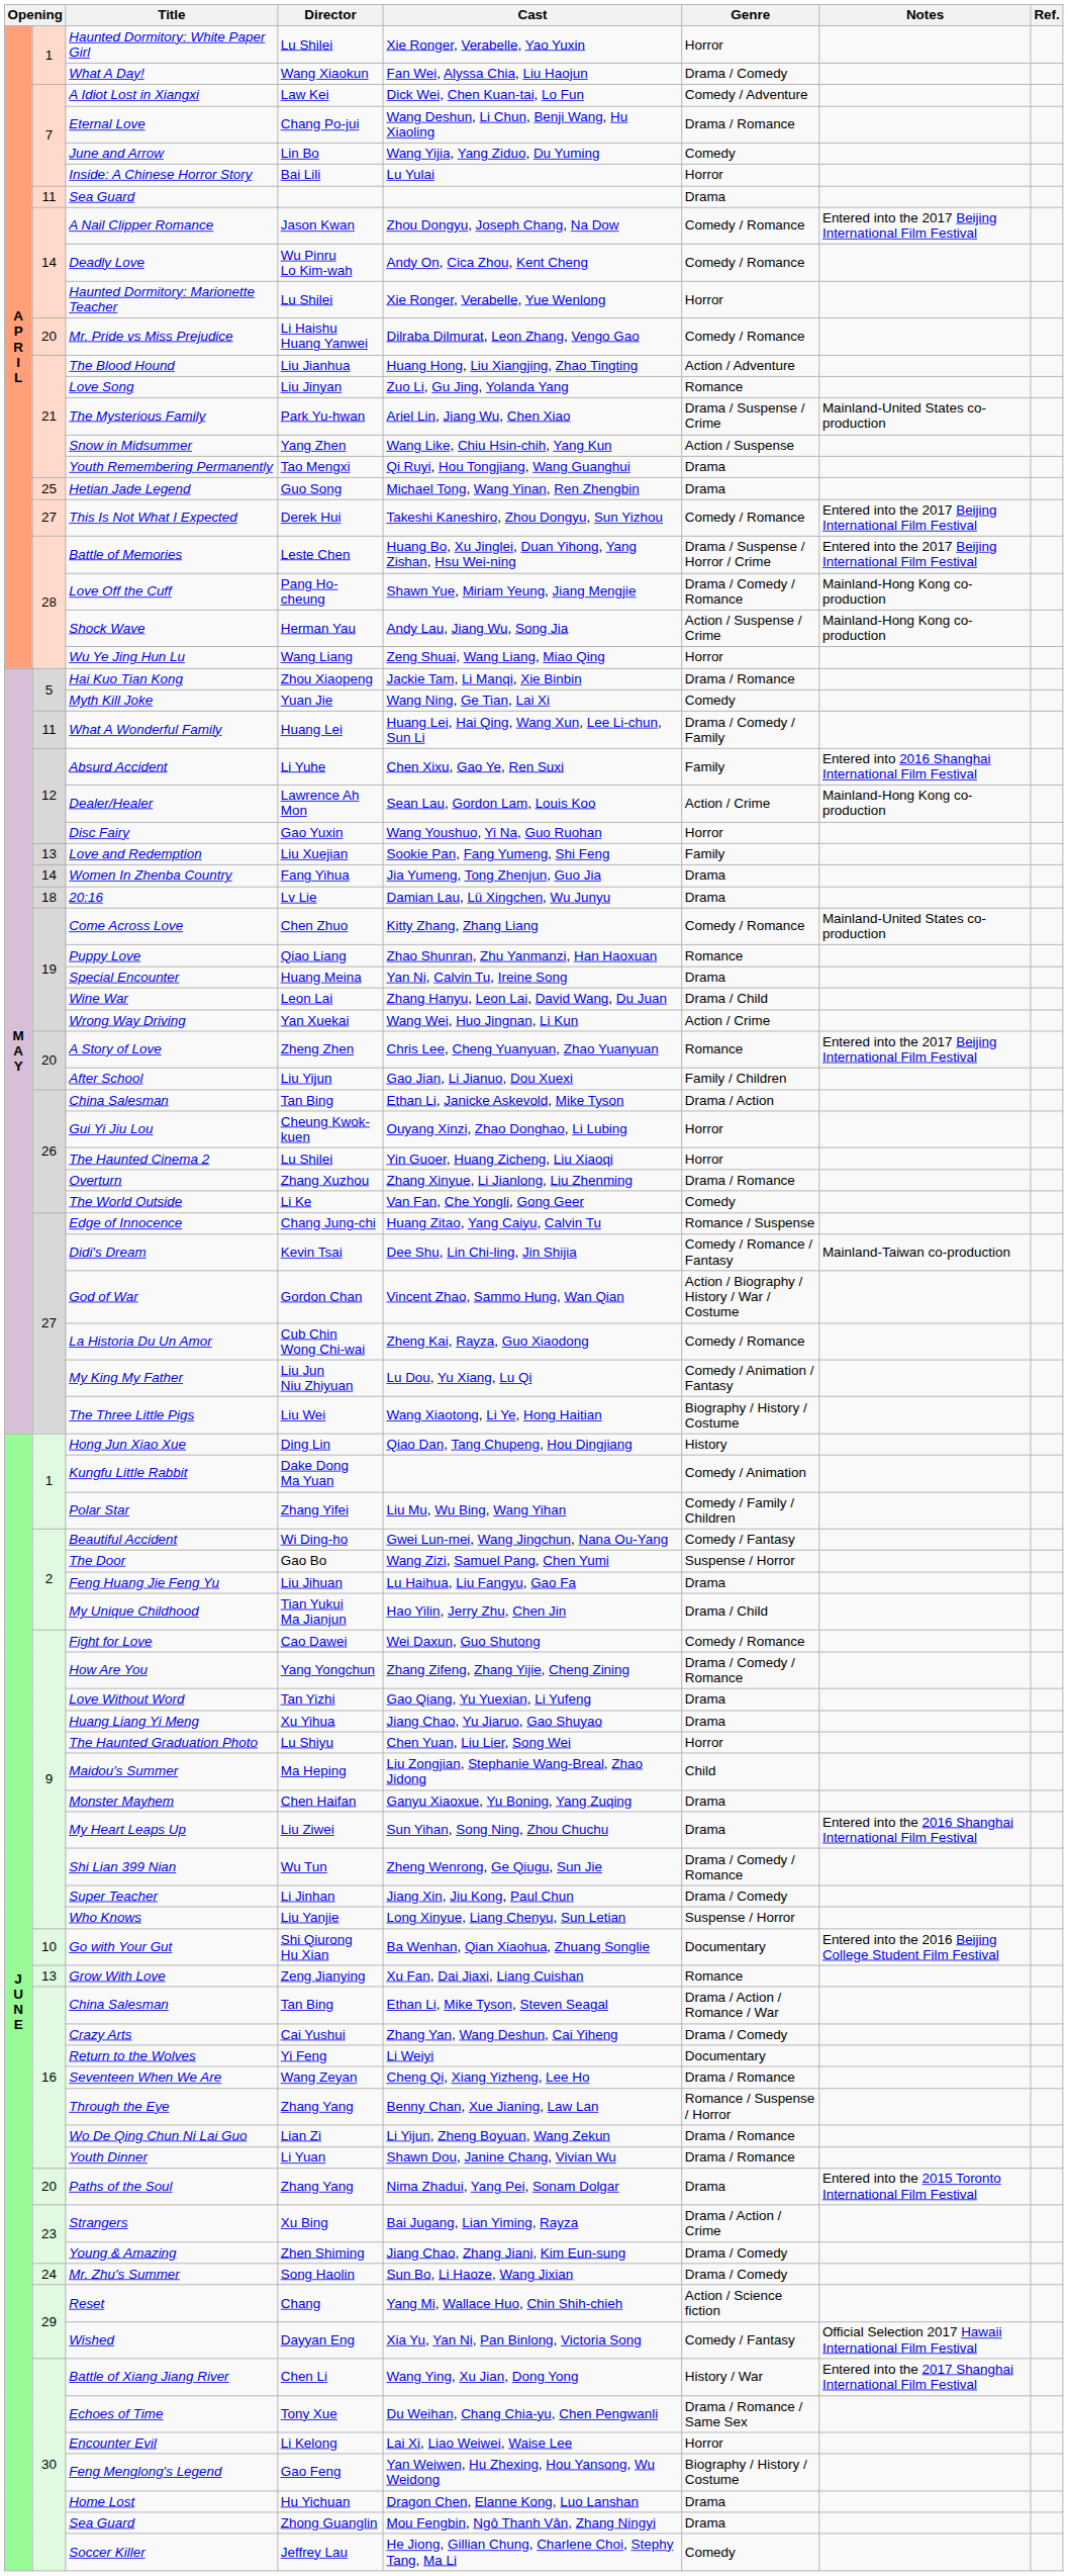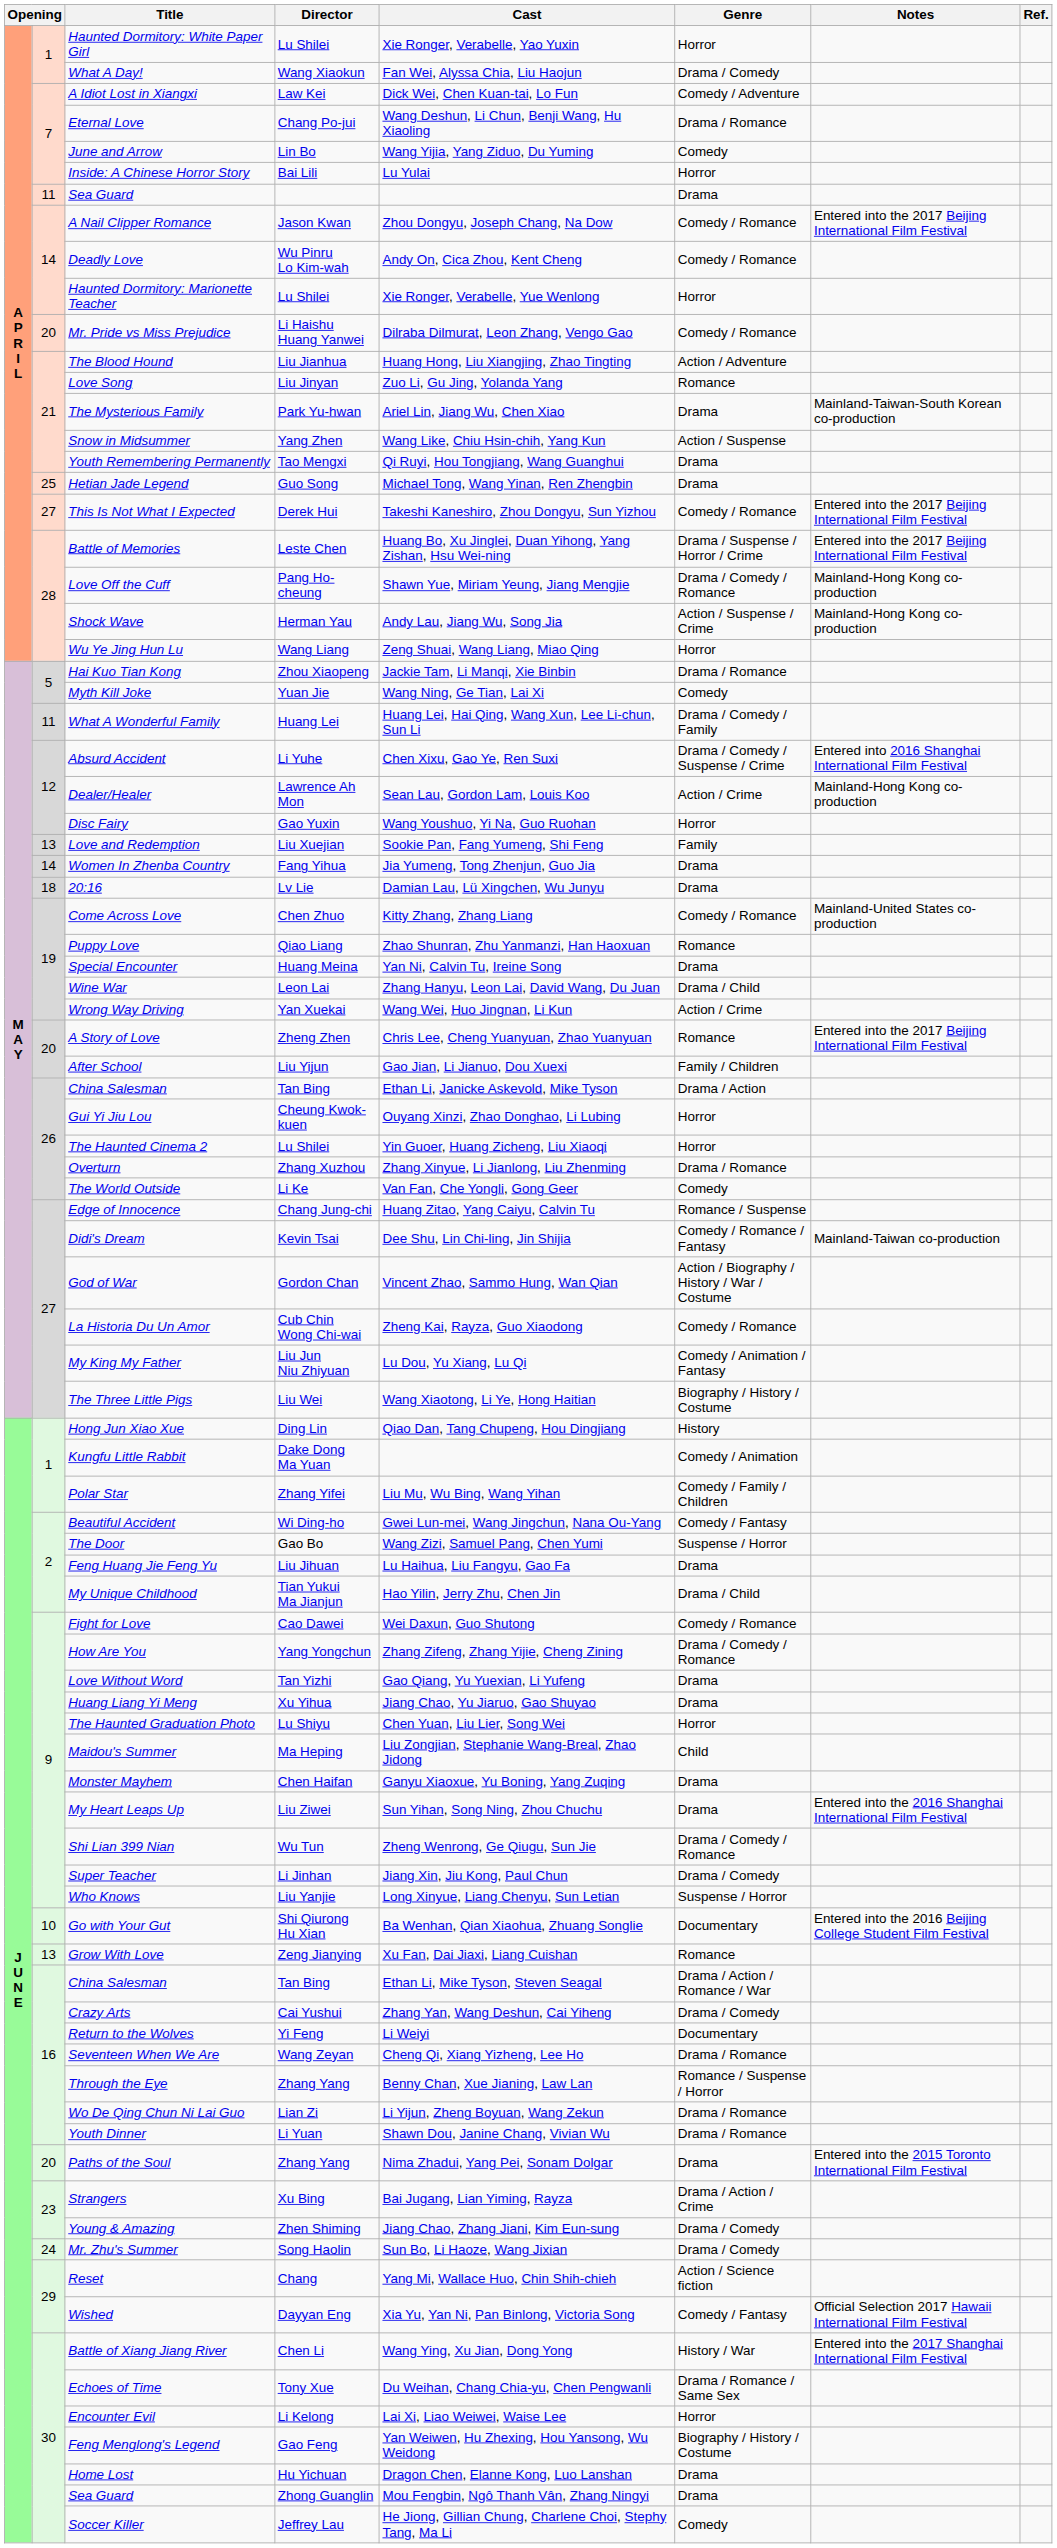The Mysterious Family | Genre: Drama / Suspense / Crime -> Drama
The Mysterious Family | Notes: Mainland-United States co-production -> Mainland-Taiwan-South Korean co-production
Absurd Accident | Genre: Family -> Drama / Comedy / Suspense / Crime
